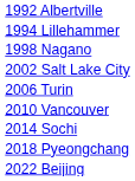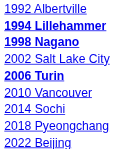1994 Lillehammer | column 1: normal -> bold
1998 Nagano | column 1: normal -> bold
2006 Turin | column 1: normal -> bold
